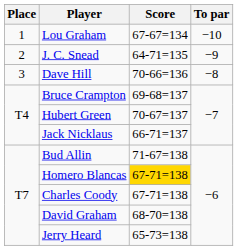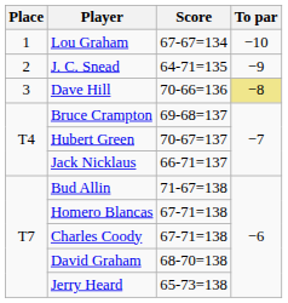Dave Hill | To par: no background -> khaki background
Homero Blancas | Score: gold background -> no background
